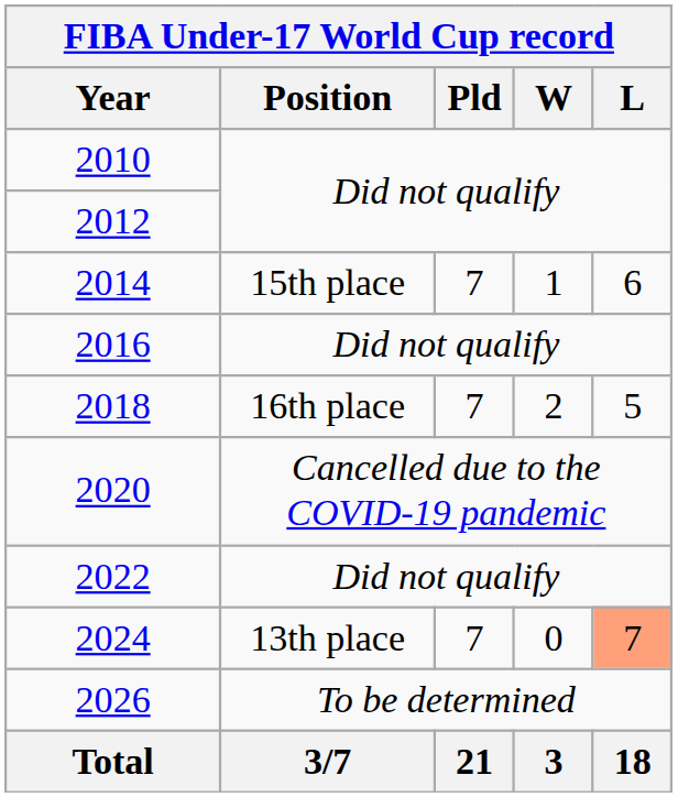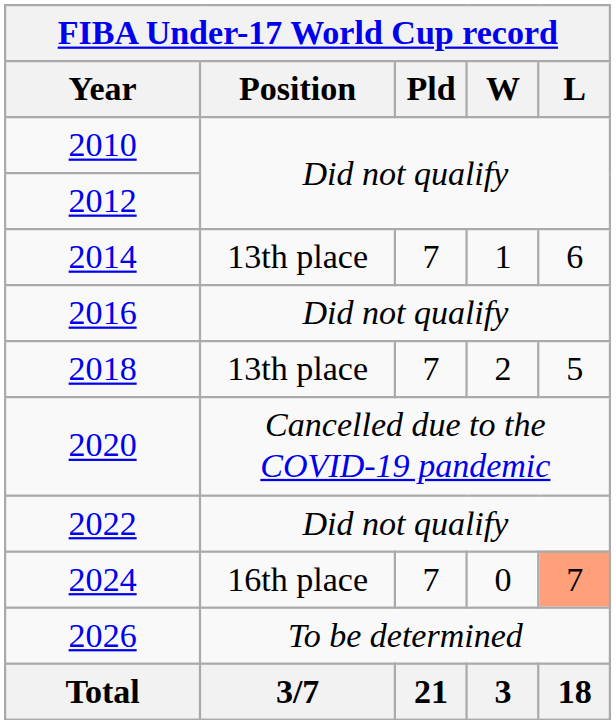2014 | Position: 15th place -> 13th place
2018 | Position: 16th place -> 13th place
2024 | Position: 13th place -> 16th place
